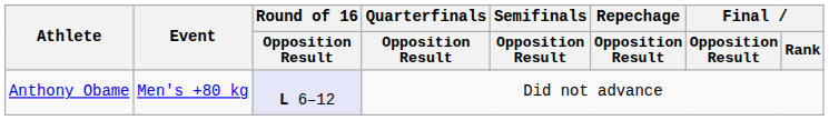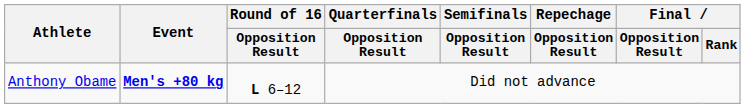Anthony Obame | Event: normal -> bold
Anthony Obame | Round of 16 / Opposition Result: lavender background -> no background
